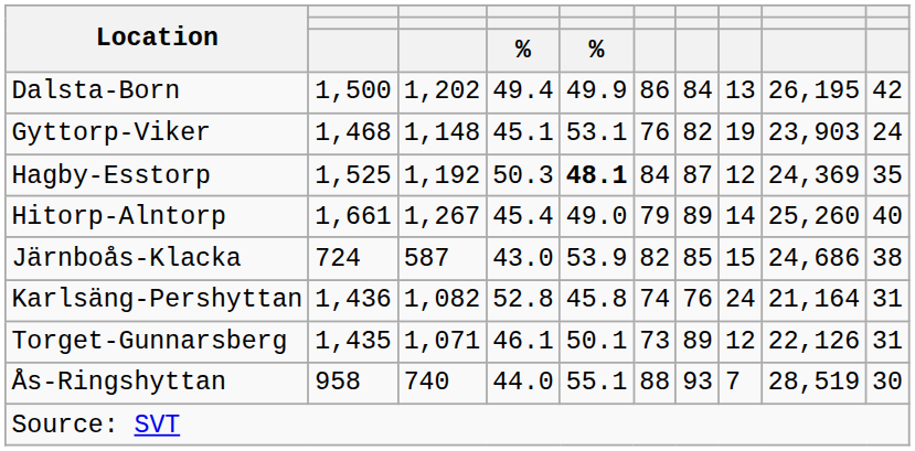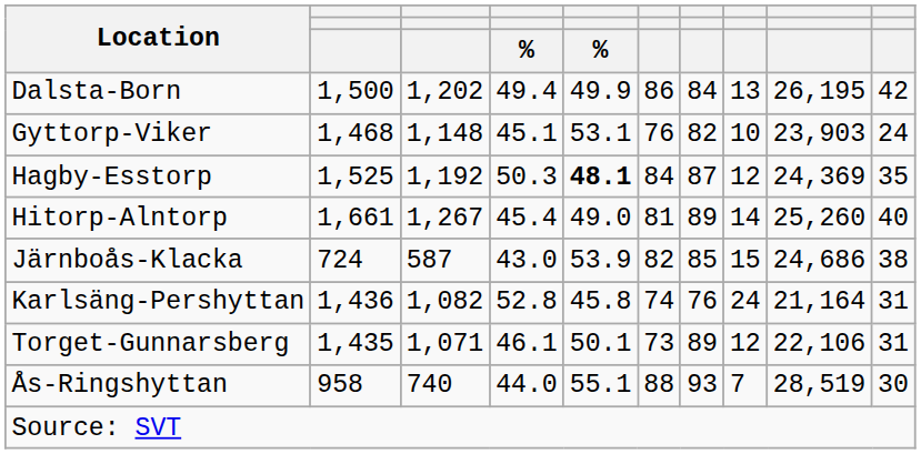Gyttorp-Viker | column 8: 19 -> 10
Hitorp-Alntorp | column 6: 79 -> 81
Torget-Gunnarsberg | column 9: 22,126 -> 22,106
